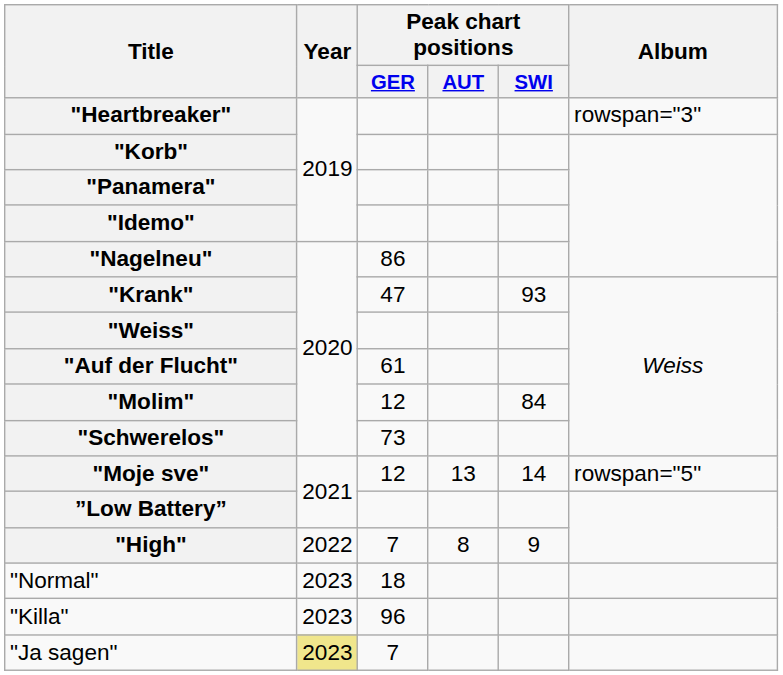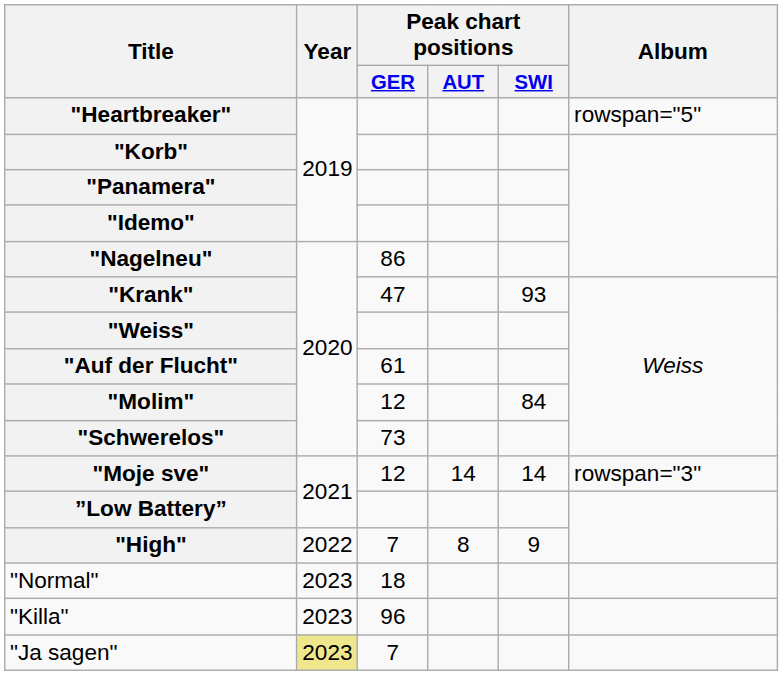"Heartbreaker" | Album: rowspan="3" -> rowspan="5"
"Moje sve" | Peak chart positions / AUT: 13 -> 14
"Moje sve" | Album: rowspan="5" -> rowspan="3"
